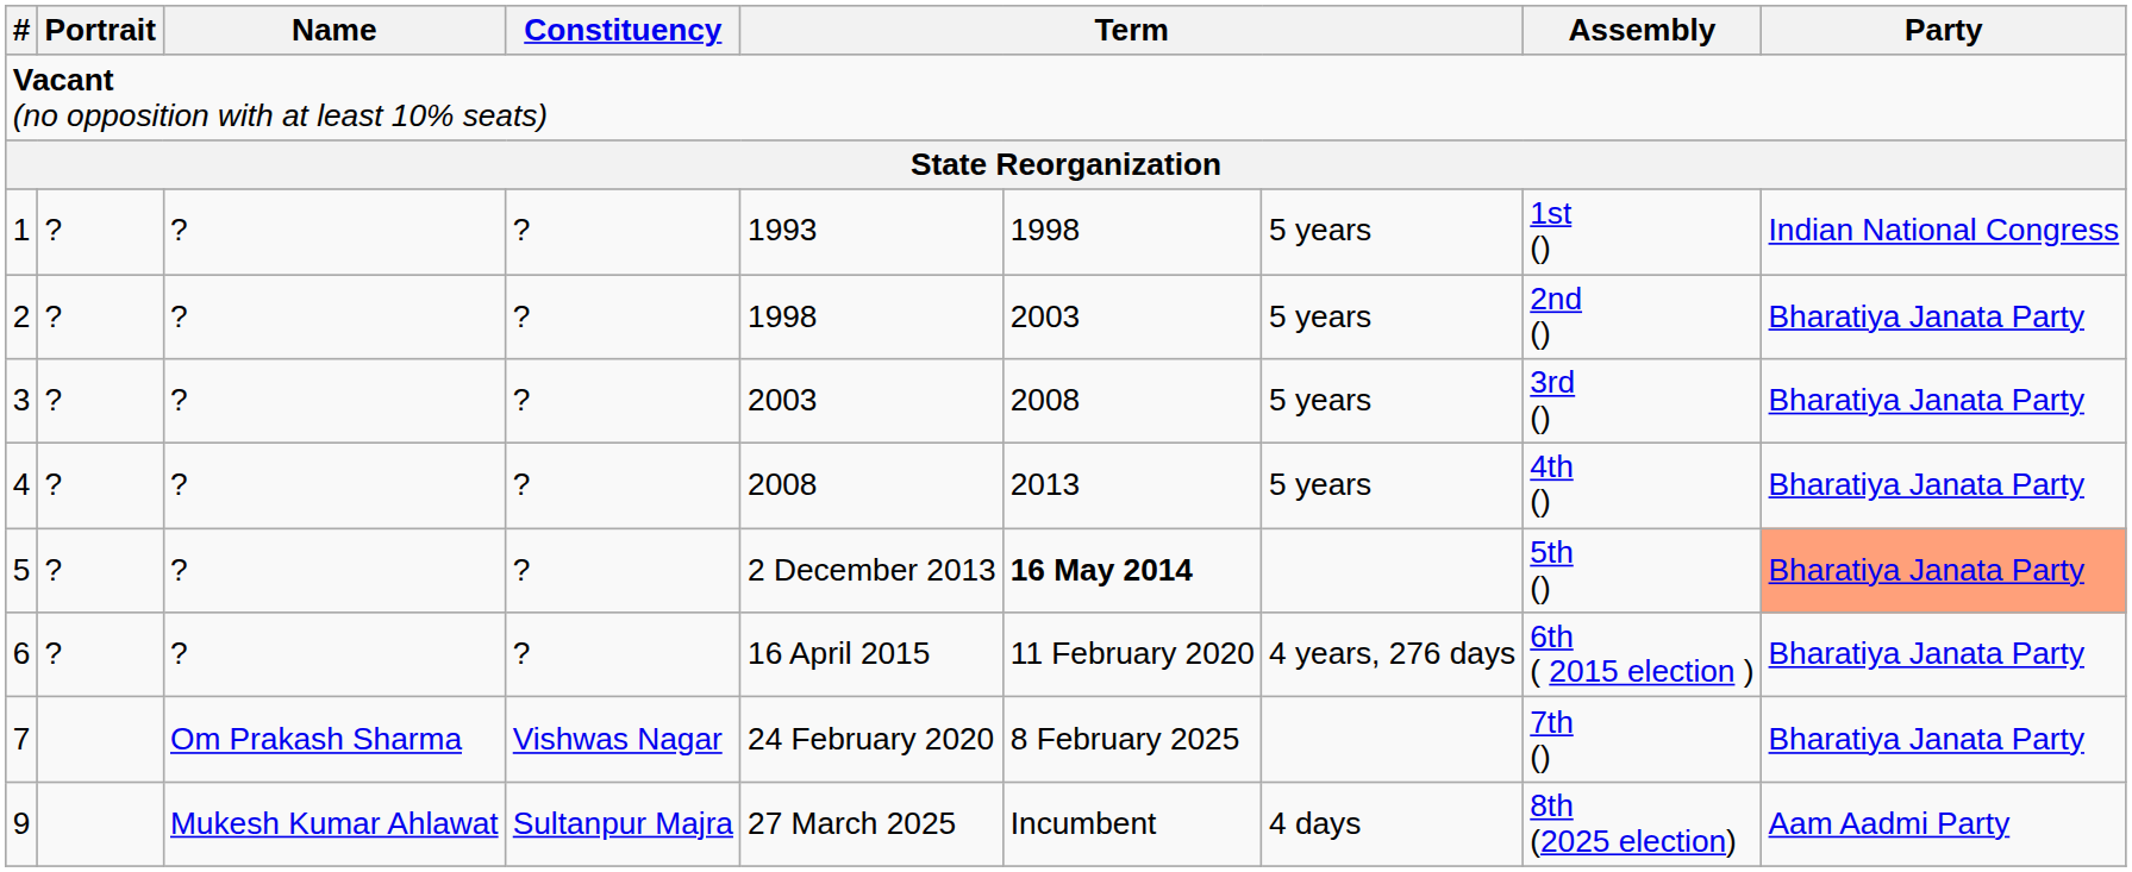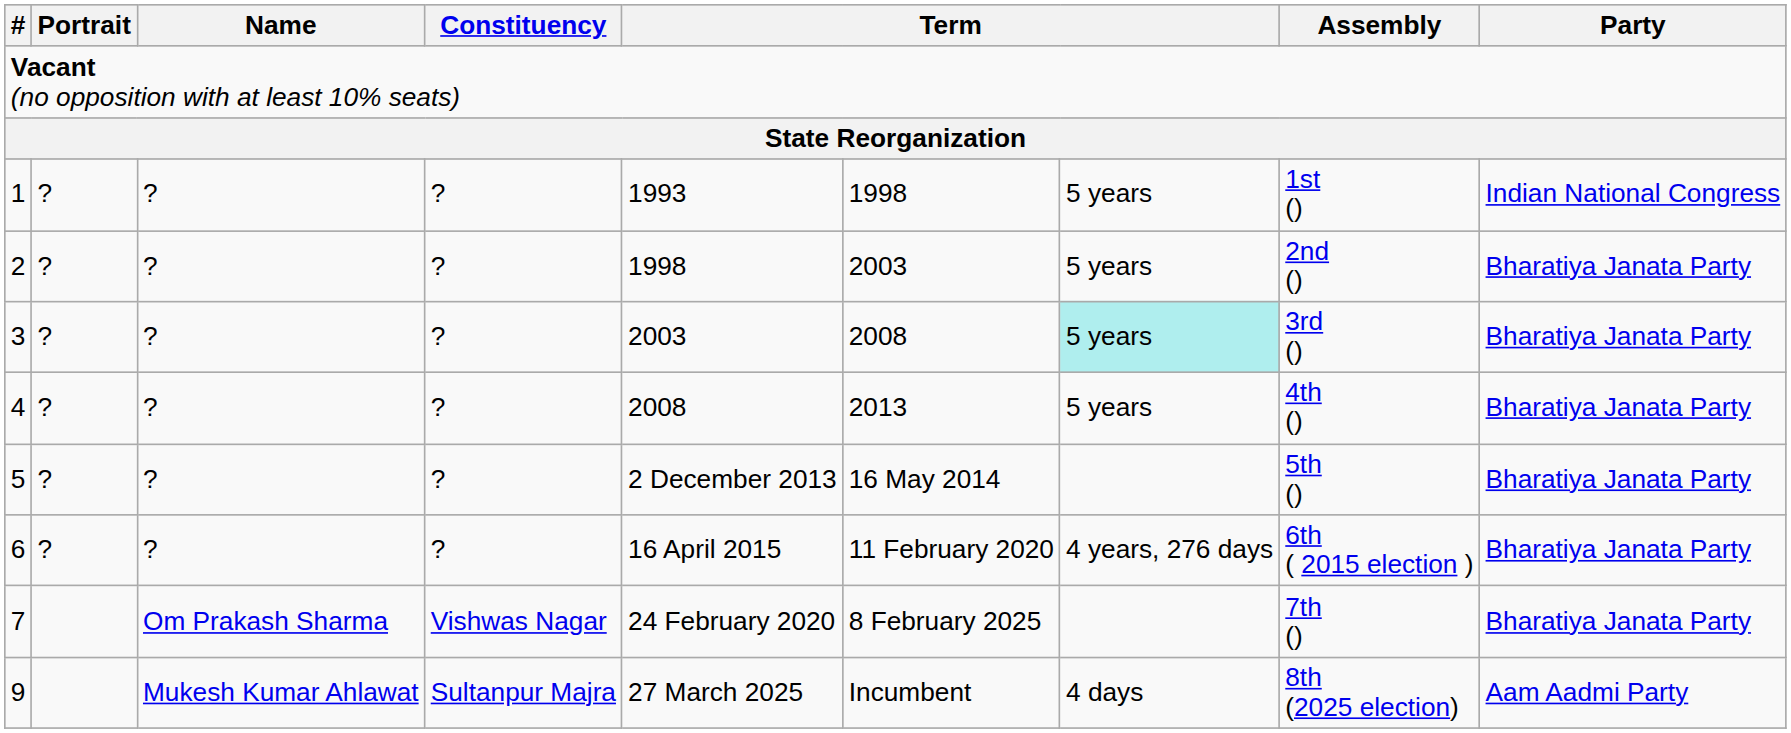3 | column 7: no background -> paleturquoise background
5 | column 6: bold -> normal
5 | Party: lightsalmon background -> no background
